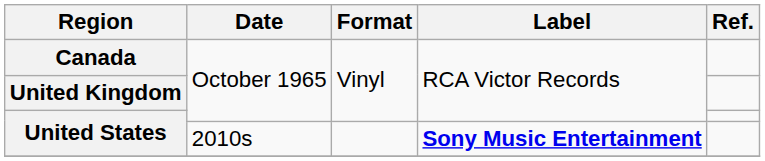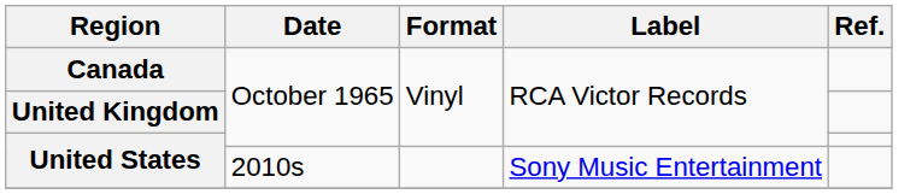United States / 2010s | Label: bold -> normal
